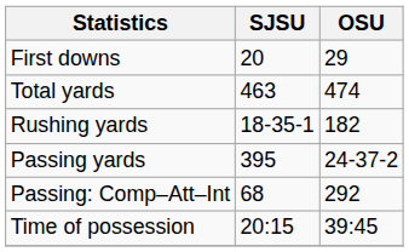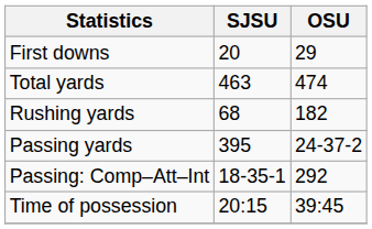Rushing yards | SJSU: 18-35-1 -> 68
Passing: Comp–Att–Int | SJSU: 68 -> 18-35-1
